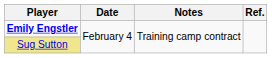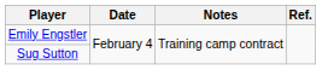Emily Engstler | Player: bold -> normal
Sug Sutton | Player: khaki background -> no background
